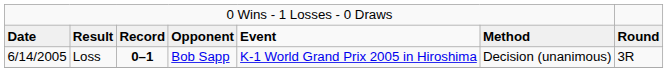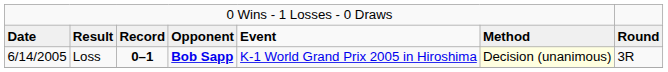6/14/2005 | column 4: normal -> bold
6/14/2005 | column 6: no background -> lightyellow background
